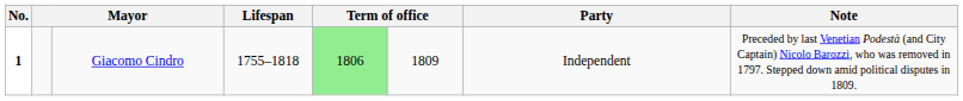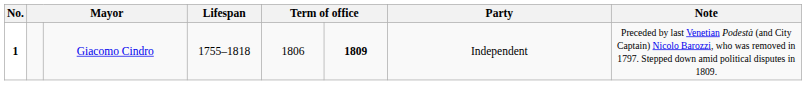Giacomo Cindro | column 5: lightgreen background -> no background
Giacomo Cindro | column 6: normal -> bold
